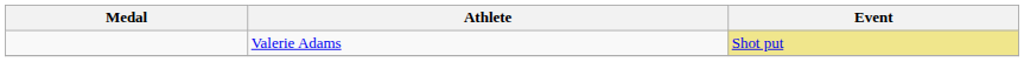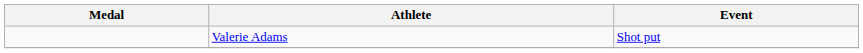Valerie Adams | Event: khaki background -> no background
